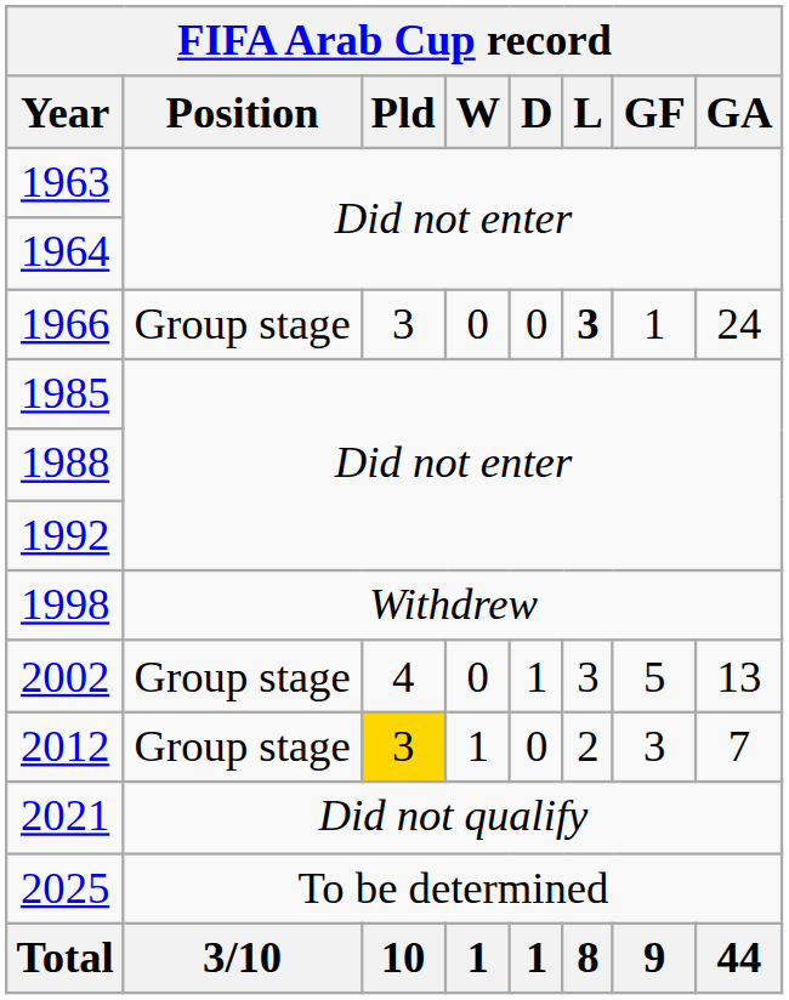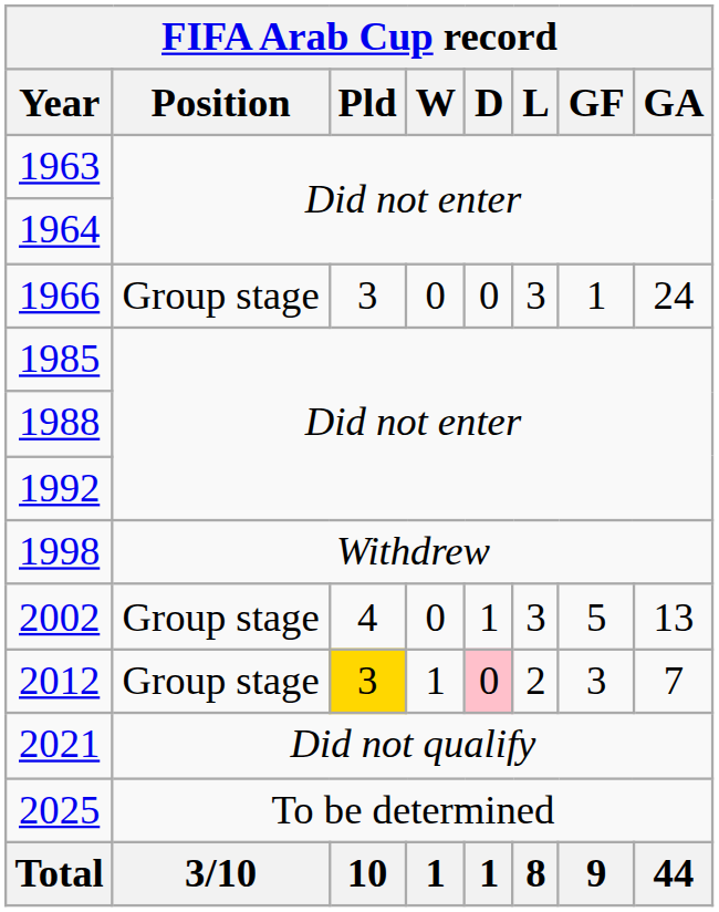1966 | L: bold -> normal
2012 | D: no background -> pink background
